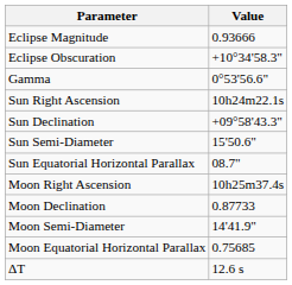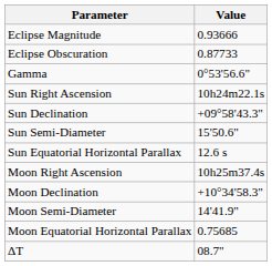Eclipse Obscuration | Value: +10°34'58.3" -> 0.87733
Sun Equatorial Horizontal Parallax | Value: 08.7" -> 12.6 s
Moon Declination | Value: 0.87733 -> +10°34'58.3"
ΔT | Value: 12.6 s -> 08.7"
